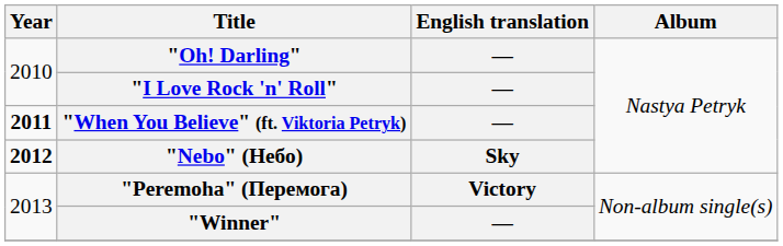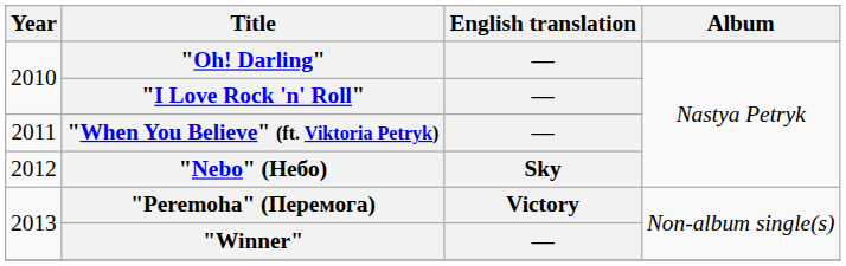"When You Believe" (ft. Viktoria Petryk) | Year: bold -> normal
"Nebo" (Небо) | Year: bold -> normal
